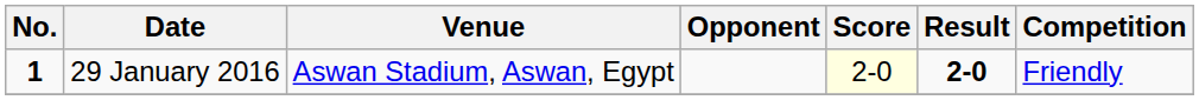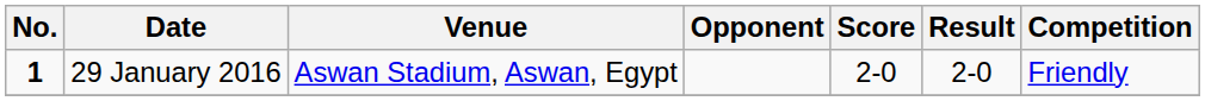29 January 2016 | Score: lightyellow background -> no background
29 January 2016 | Result: bold -> normal
